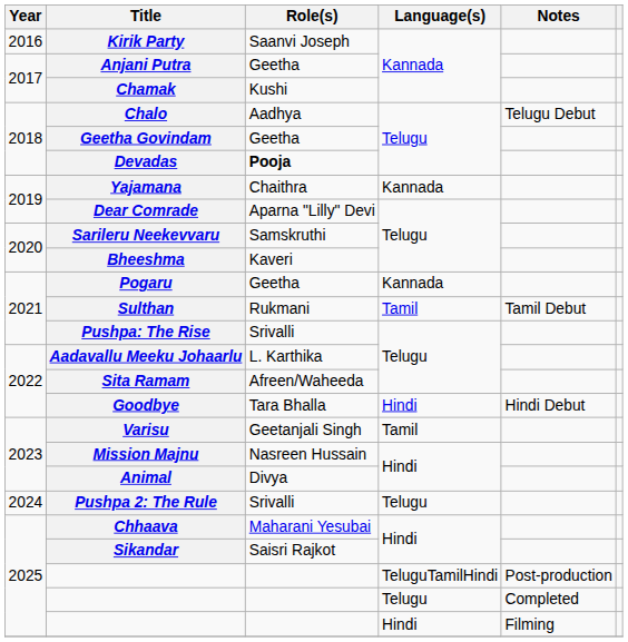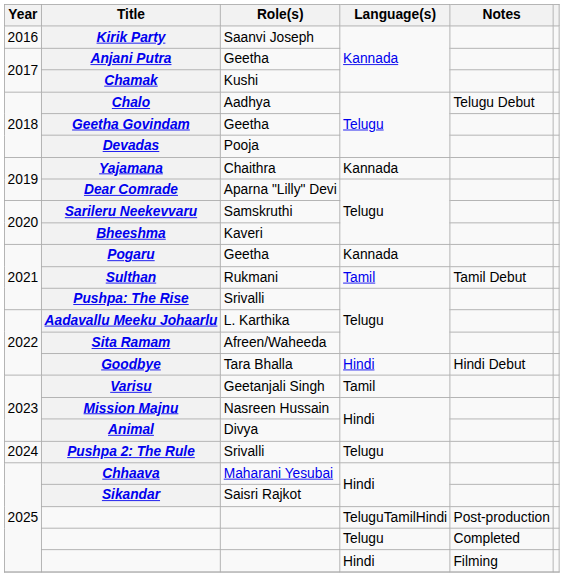Devadas | Role(s): bold -> normal
